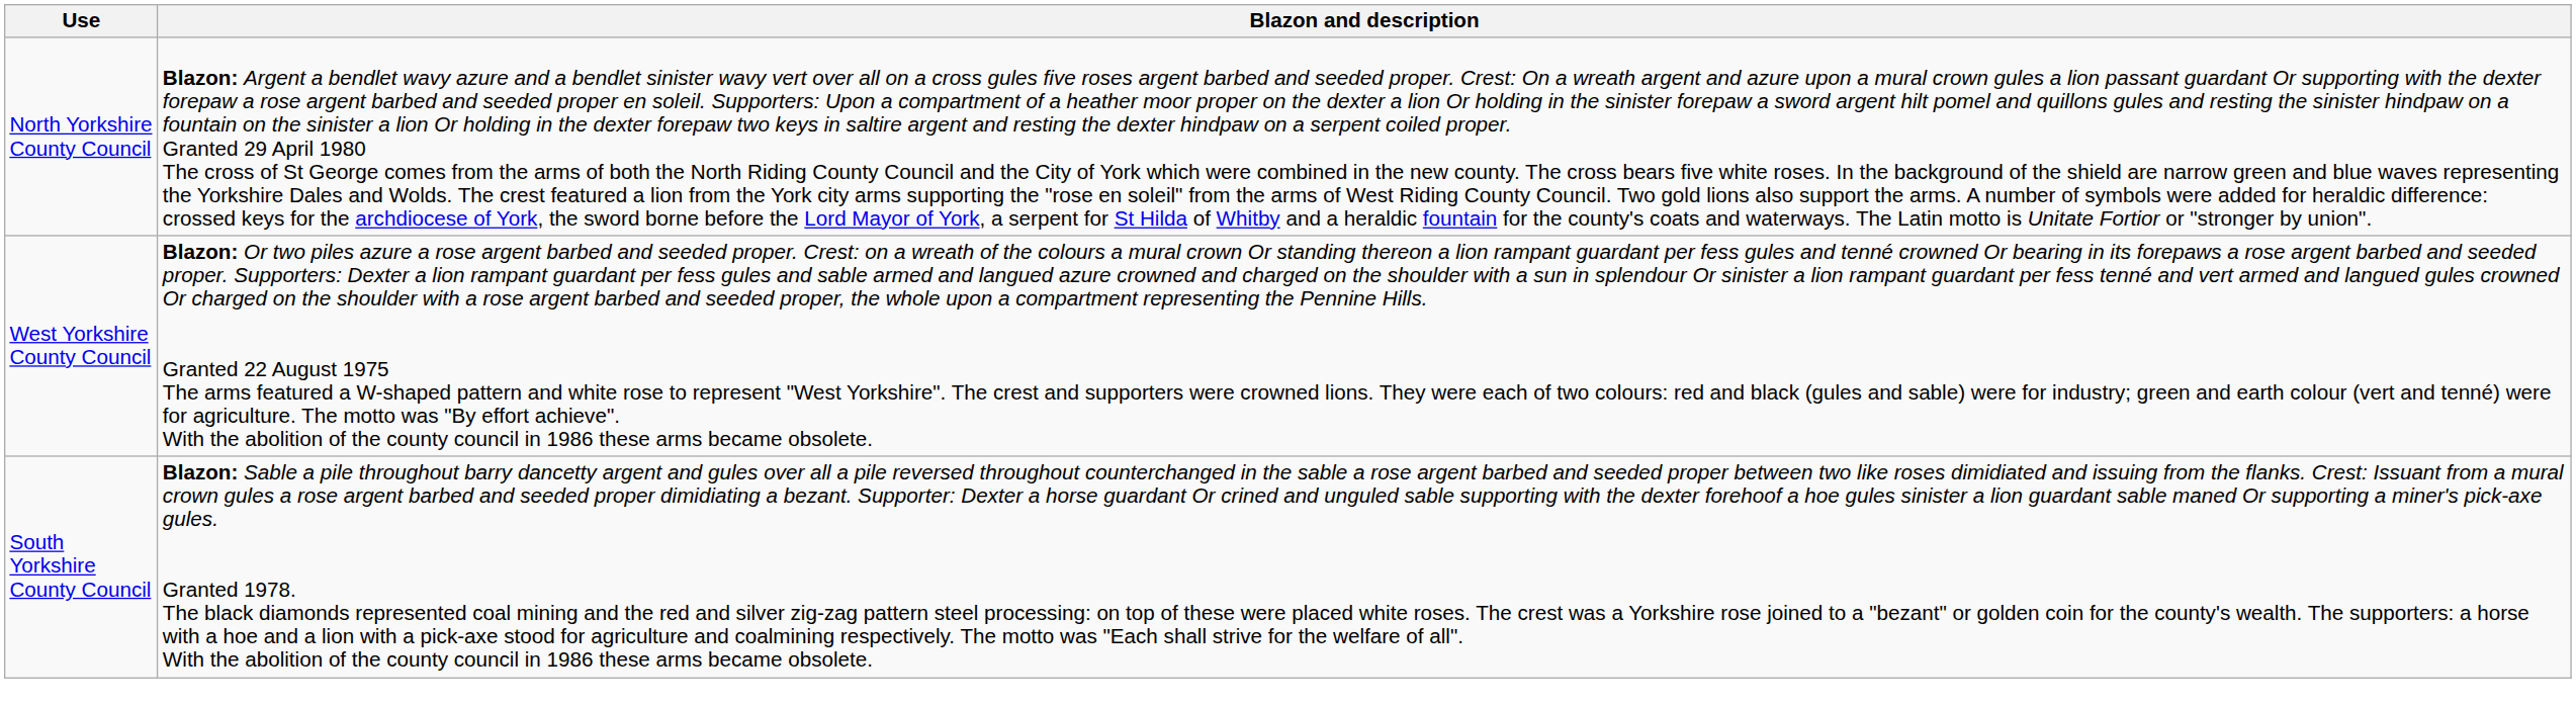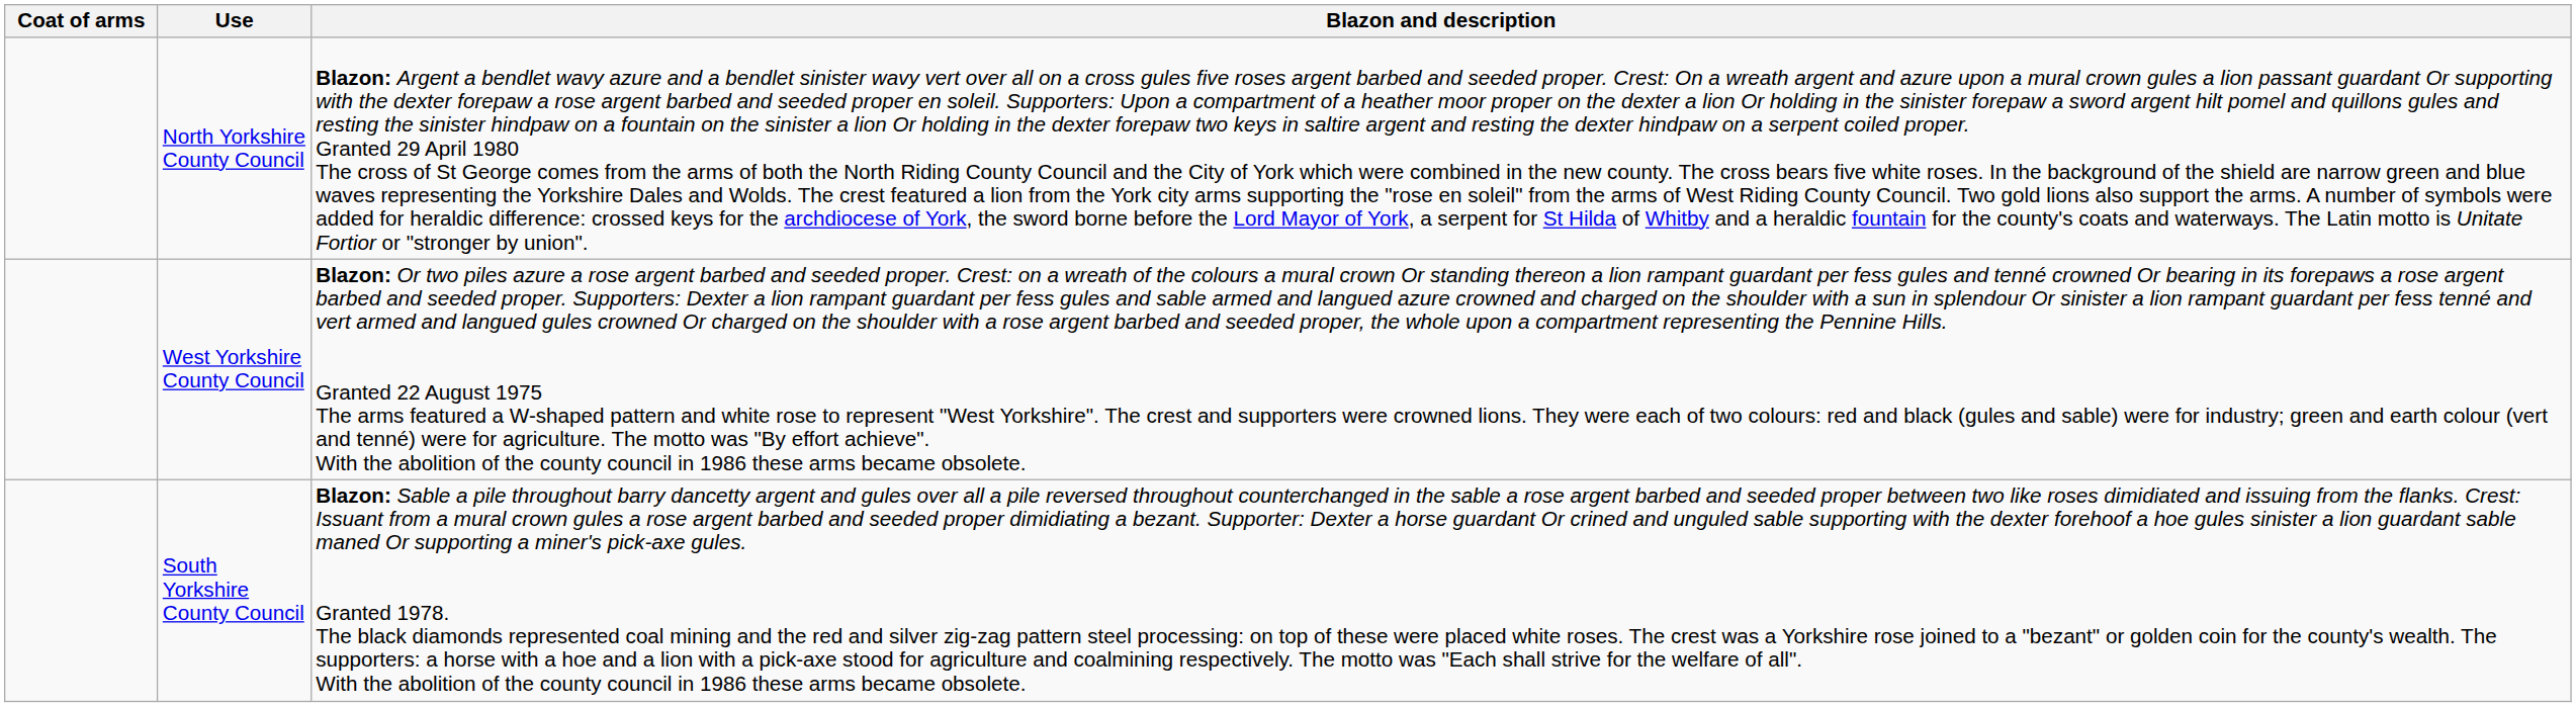+ column: Coat of arms
